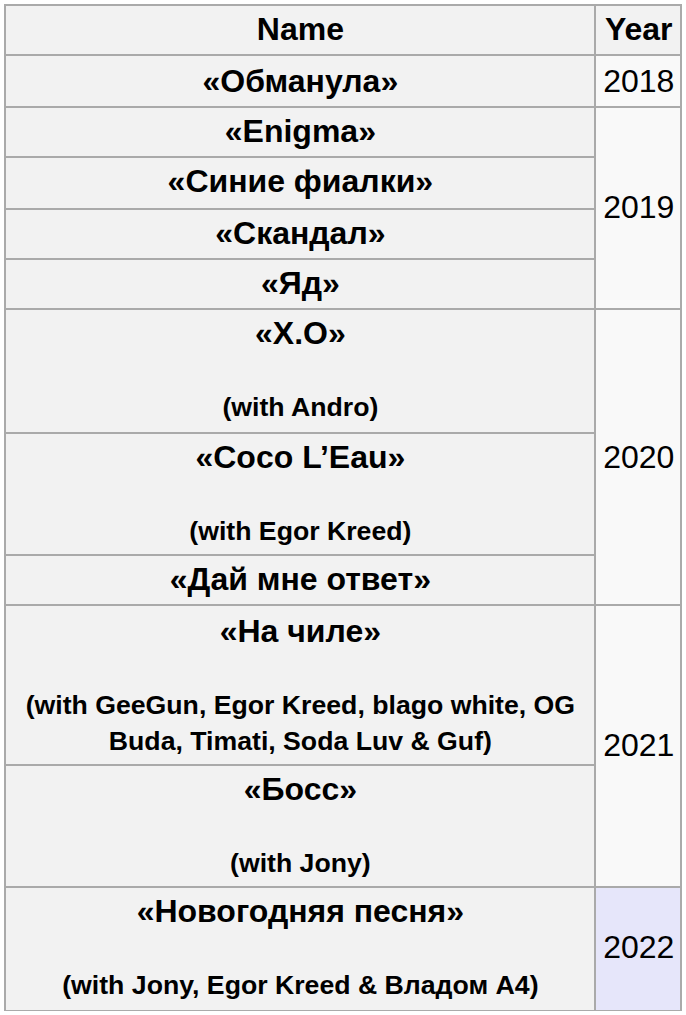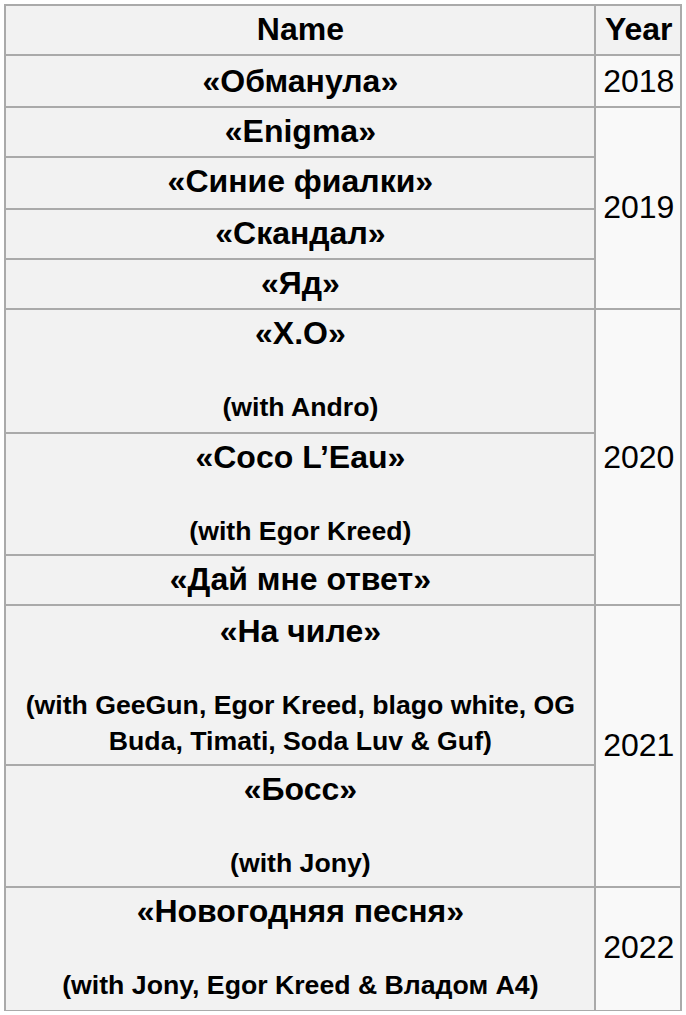«Новогодняя песня» (with Jony, Egor Kreed & Владом А4) | Year: lavender background -> no background
